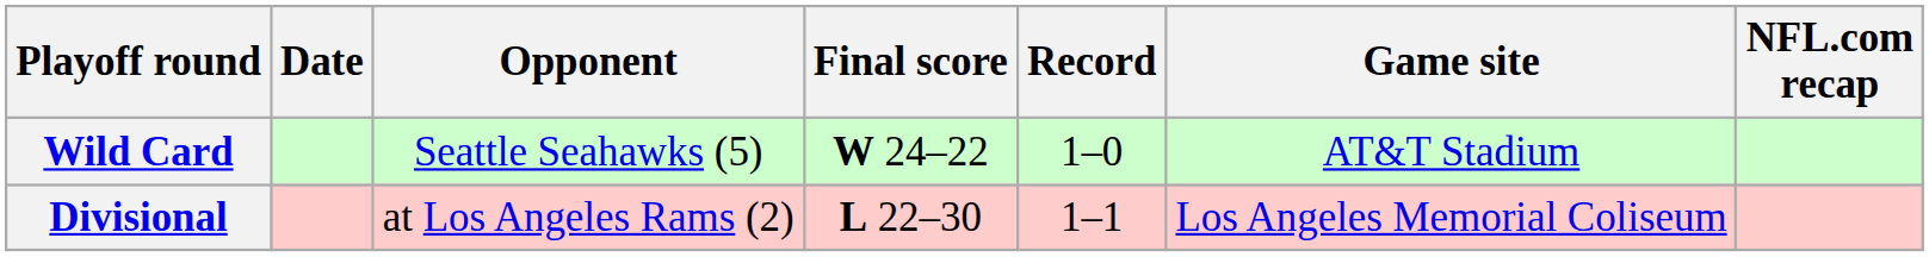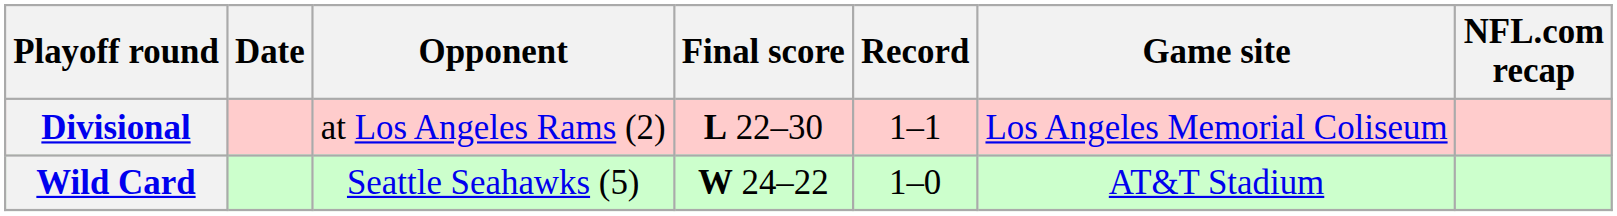rows swapped: Wild Card <-> Divisional
